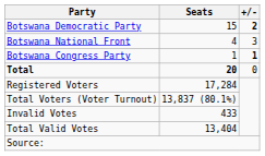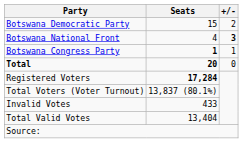Botswana Democratic Party | +/-: bold -> normal
Botswana National Front | +/-: normal -> bold
Botswana Congress Party | Seats: normal -> bold
Botswana Congress Party | +/-: bold -> normal
Registered Voters | Seats: normal -> bold
